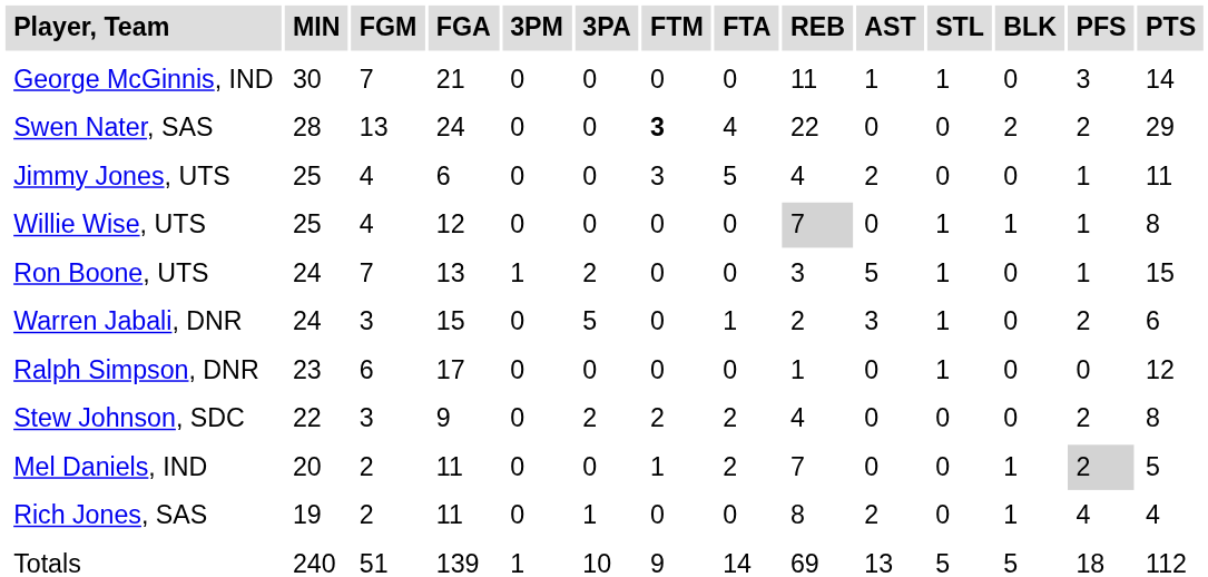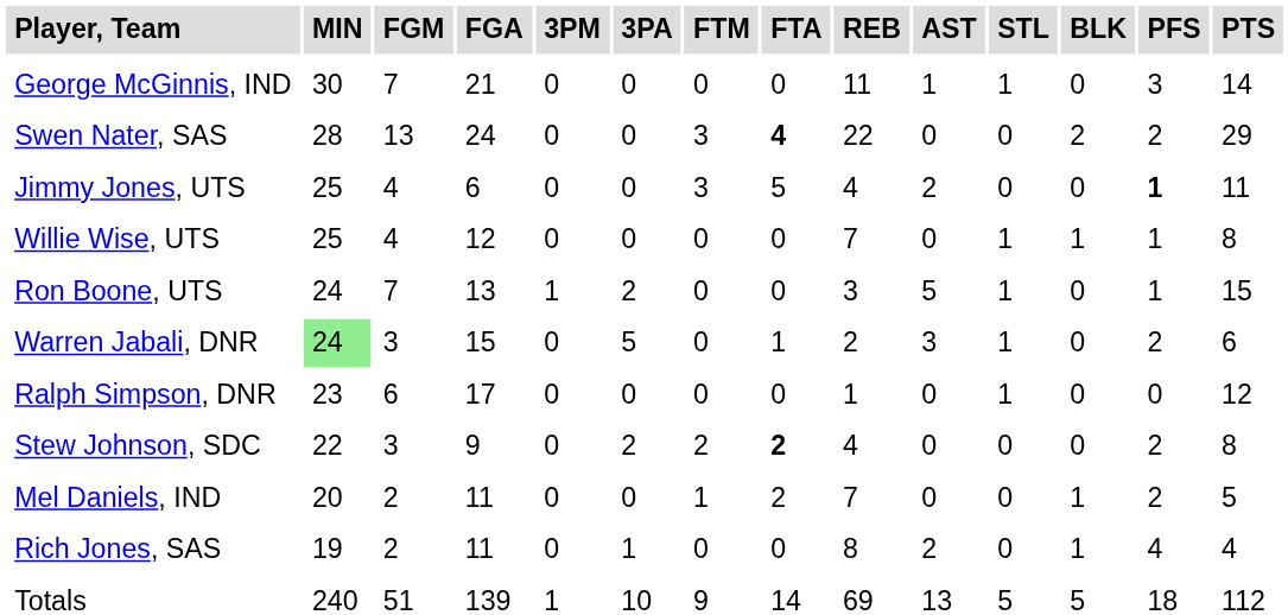Swen Nater, SAS | FTM: bold -> normal
Swen Nater, SAS | FTA: normal -> bold
Jimmy Jones, UTS | PFS: normal -> bold
Willie Wise, UTS | REB: lightgrey background -> no background
Warren Jabali, DNR | MIN: no background -> lightgreen background
Stew Johnson, SDC | FTA: normal -> bold
Mel Daniels, IND | PFS: lightgrey background -> no background
